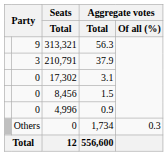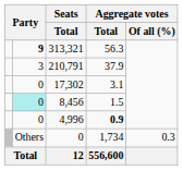313,321 | column 2: normal -> bold
8,456 | column 2: no background -> paleturquoise background
4,996 | Aggregate votes / Total: normal -> bold
